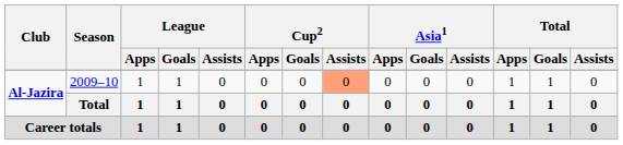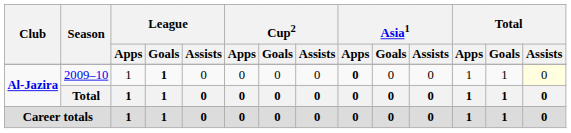Al-Jazira / 2009–10 | League / Goals: normal -> bold
Al-Jazira / 2009–10 | Cup2 / Assists: lightsalmon background -> no background
Al-Jazira / 2009–10 | Asia1 / Apps: normal -> bold
Al-Jazira / 2009–10 | Total / Assists: no background -> lightyellow background
